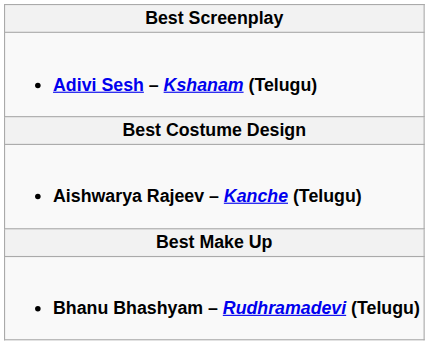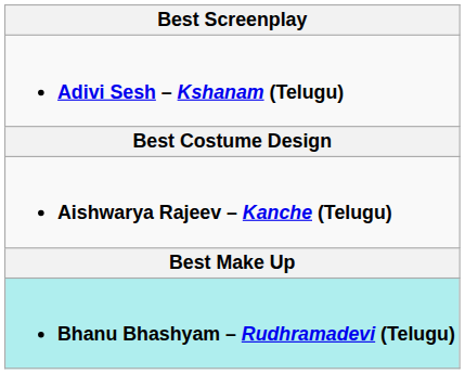row 6 | column 1: no background -> paleturquoise background
